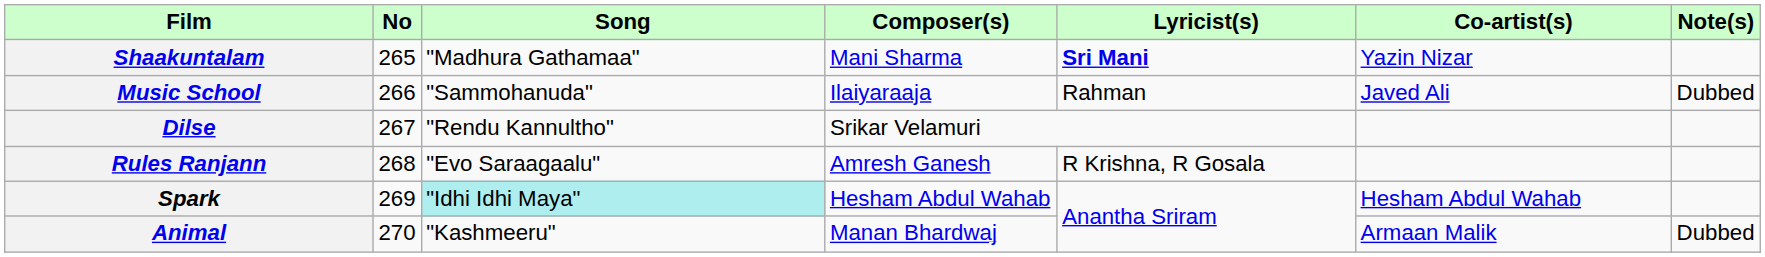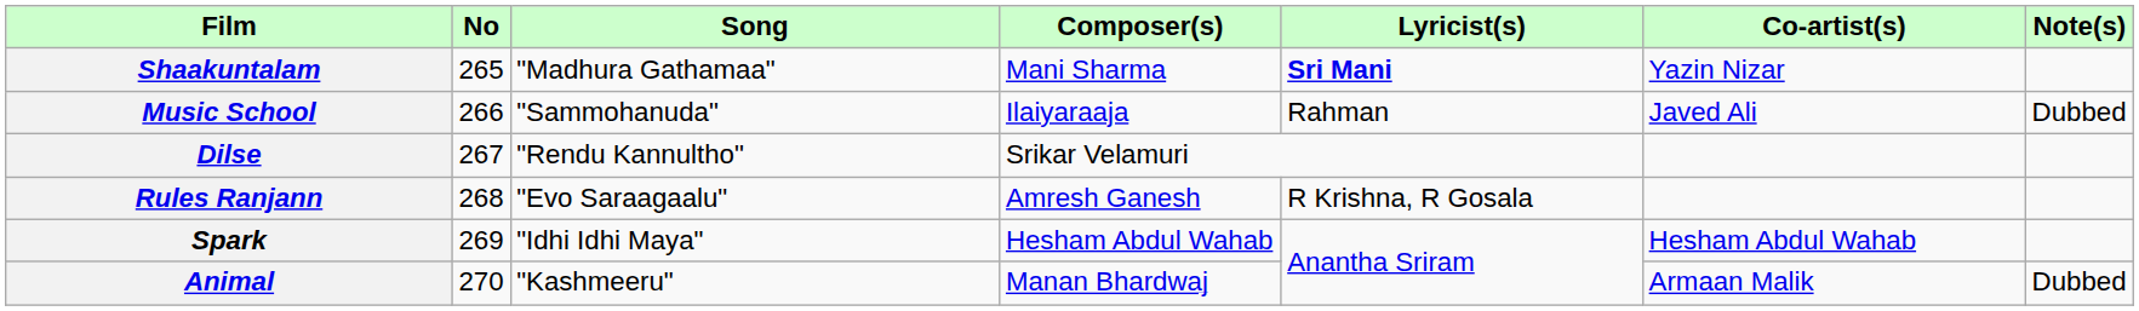Spark | Song: paleturquoise background -> no background
